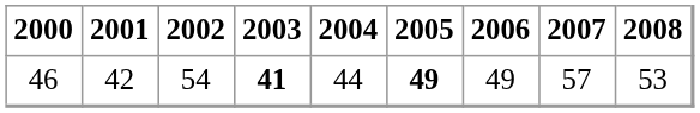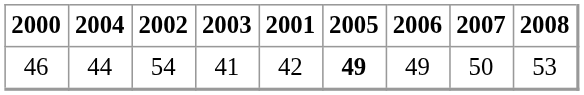columns swapped: 2001 <-> 2004
row 2 | 2003: bold -> normal
row 2 | 2007: 57 -> 50
